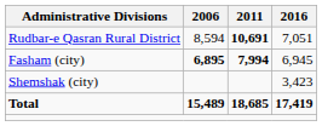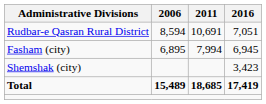Rudbar-e Qasran Rural District | 2011: bold -> normal
Fasham (city) | 2006: bold -> normal
Fasham (city) | 2011: bold -> normal
